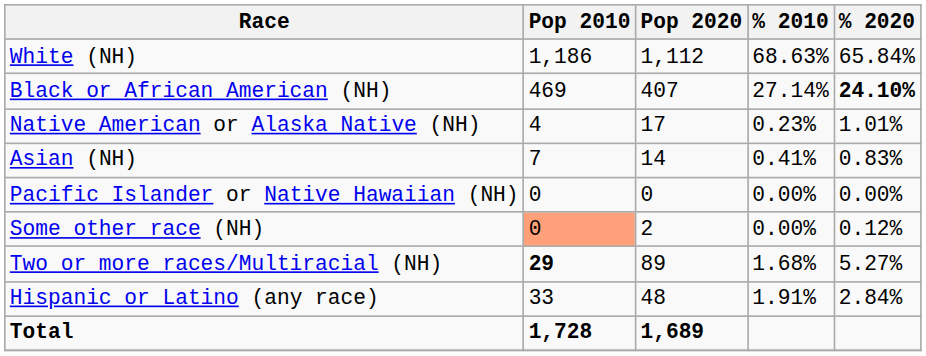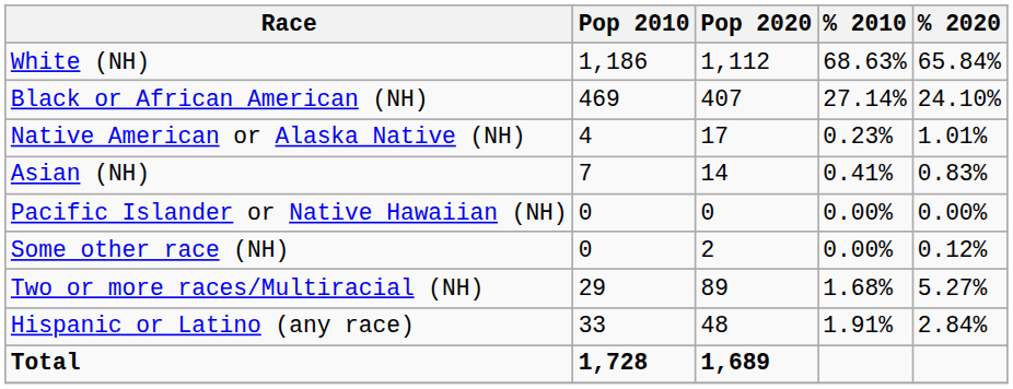Black or African American (NH) | % 2020: bold -> normal
Some other race (NH) | Pop 2010: lightsalmon background -> no background
Two or more races/Multiracial (NH) | Pop 2010: bold -> normal
